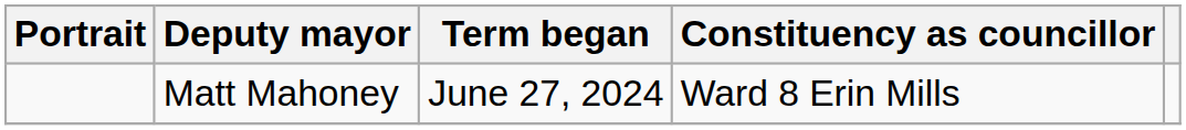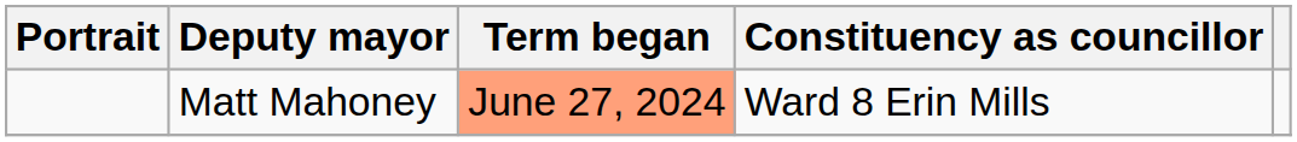Matt Mahoney | Term began: no background -> lightsalmon background
